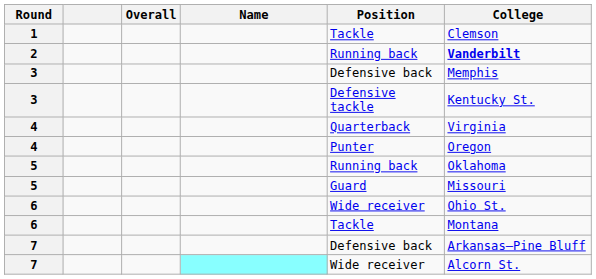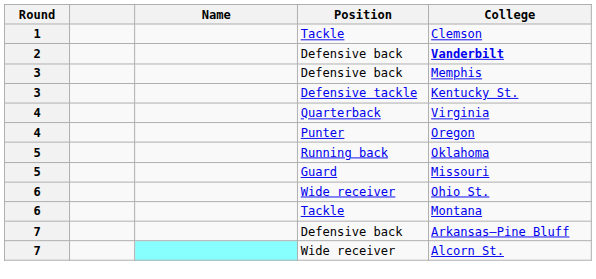- column: Overall
2 | Position: Running back -> Defensive back
